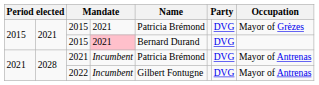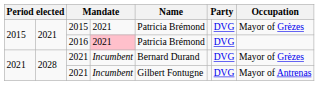row 3 | column 3: 2015 -> 2016
row 3 | Name: Bernard Durand -> Patricia Brémond
row 4 | Name: Patricia Brémond -> Bernard Durand
row 4 | Occupation: Mayor of Antrenas -> Mayor of Grèzes
row 5 | column 3: 2022 -> 2021
